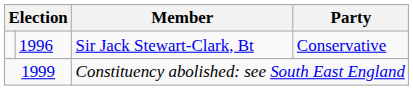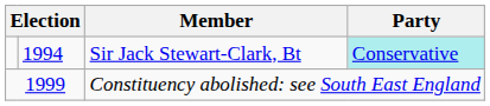Sir Jack Stewart-Clark, Bt | column 2: 1996 -> 1994
Sir Jack Stewart-Clark, Bt | Party: no background -> paleturquoise background
